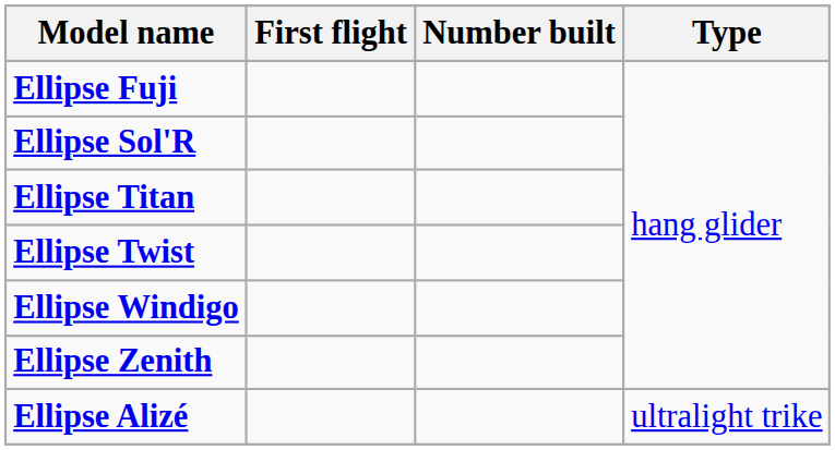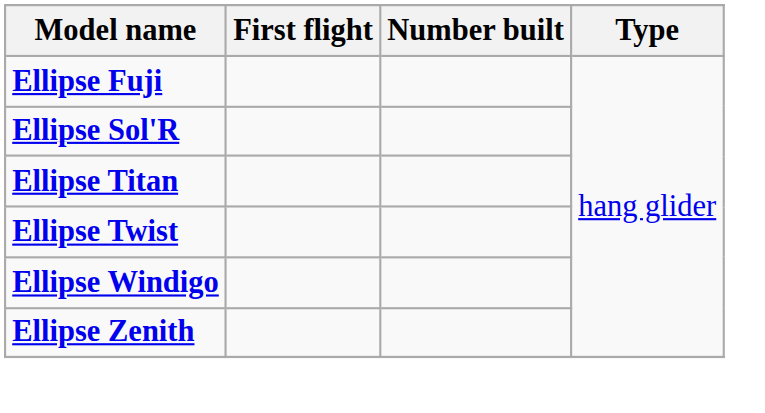- row: Ellipse Alizé | ultralight trike
